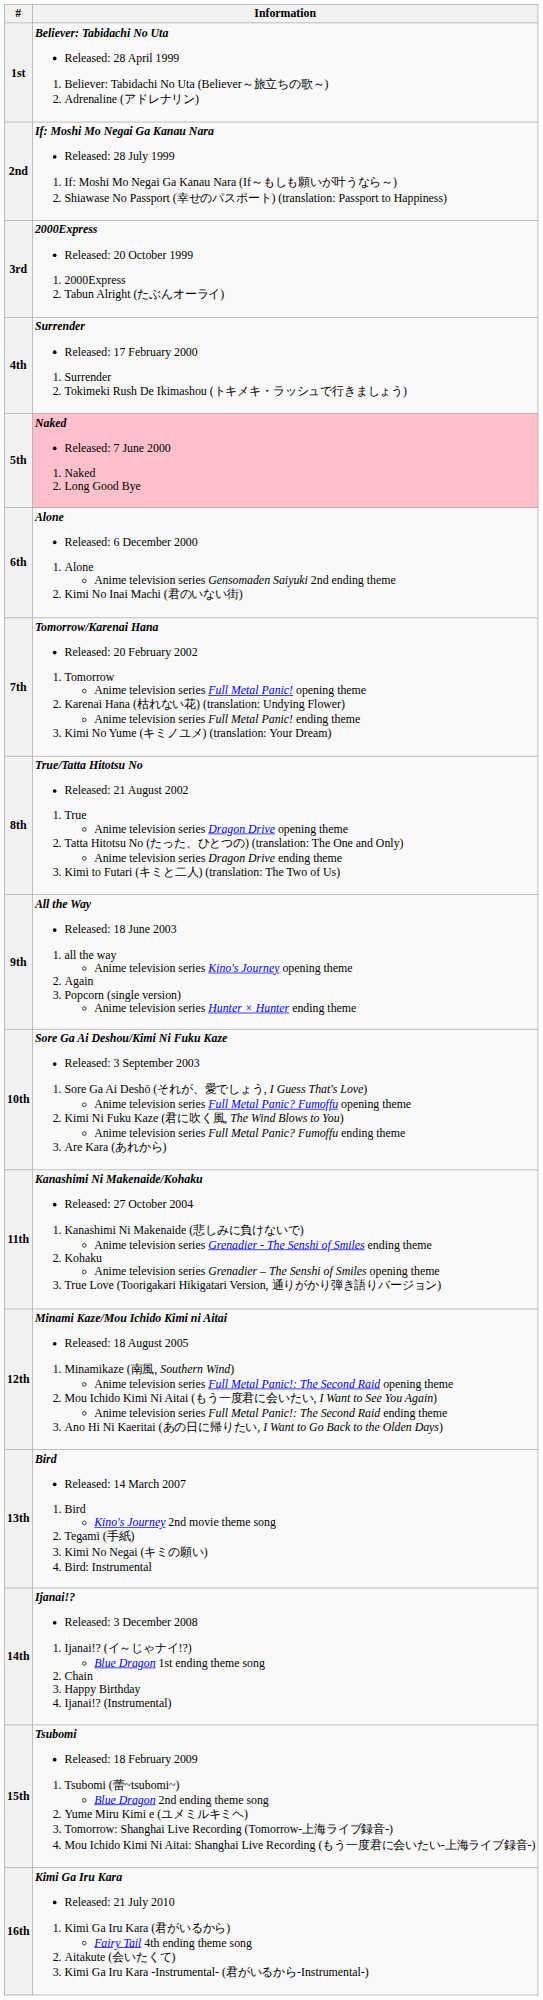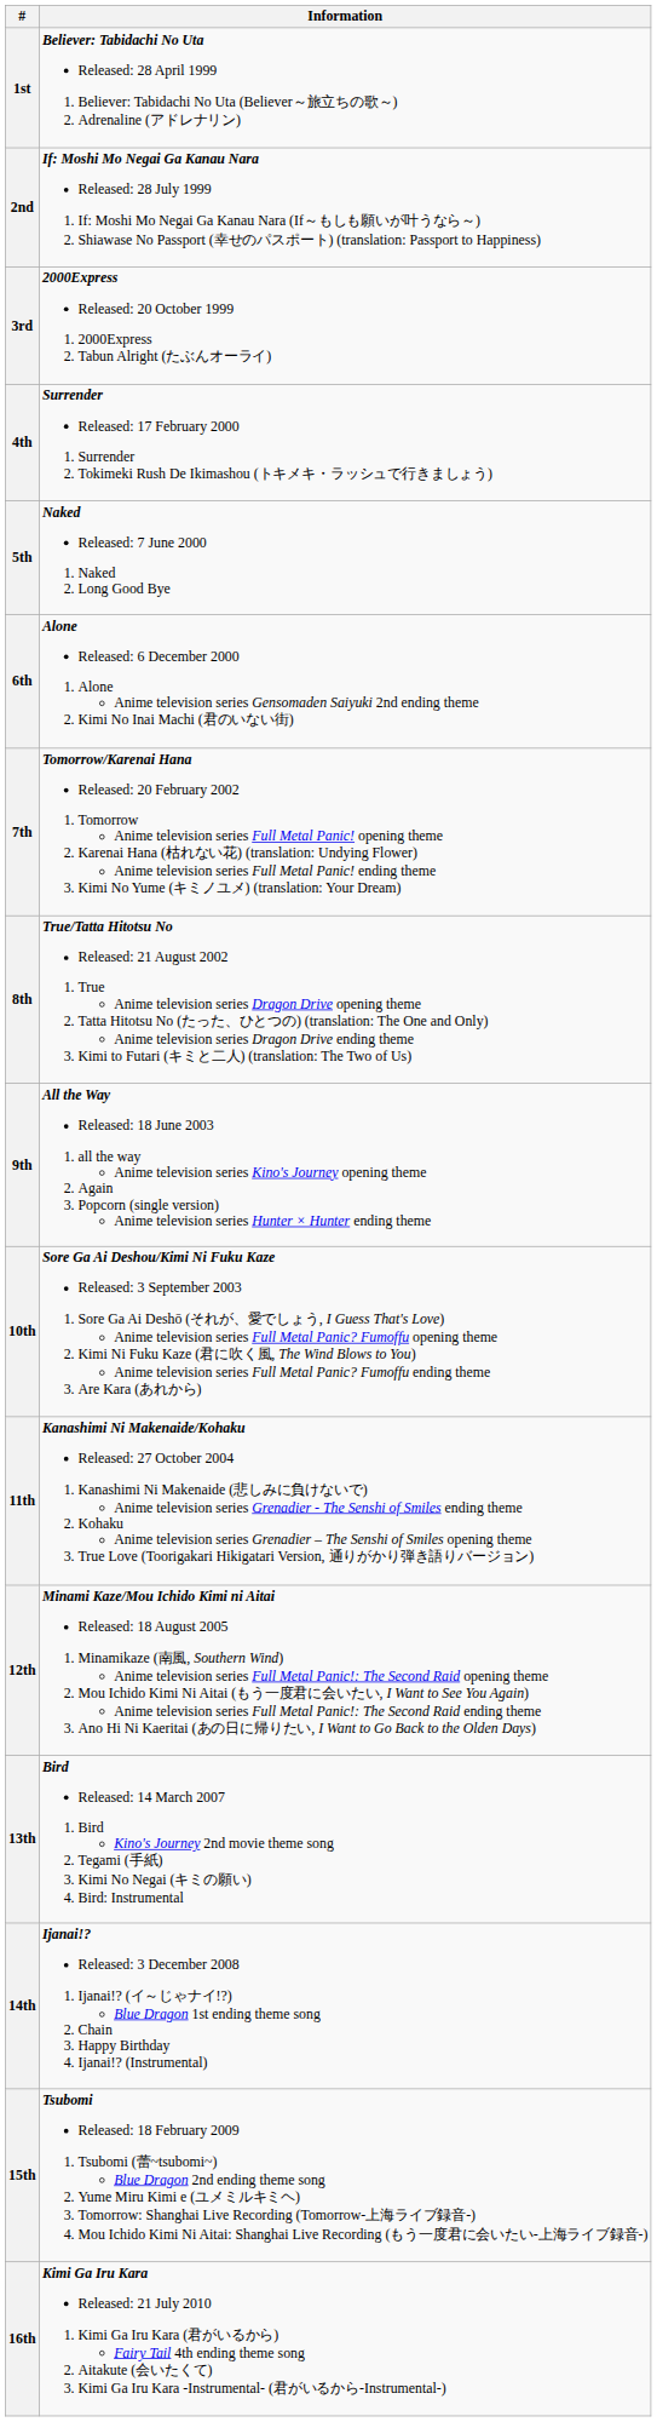5th | Information: pink background -> no background
